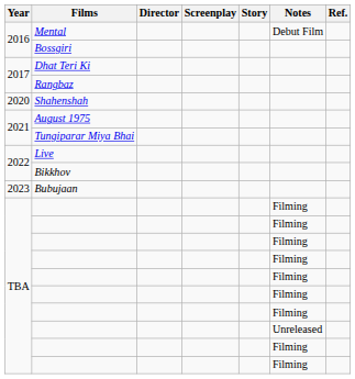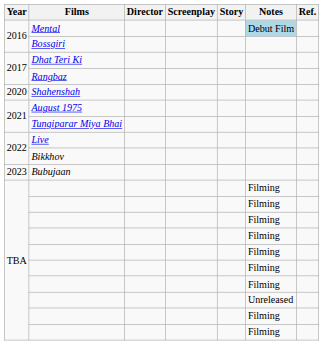Mental | Notes: no background -> lightblue background
